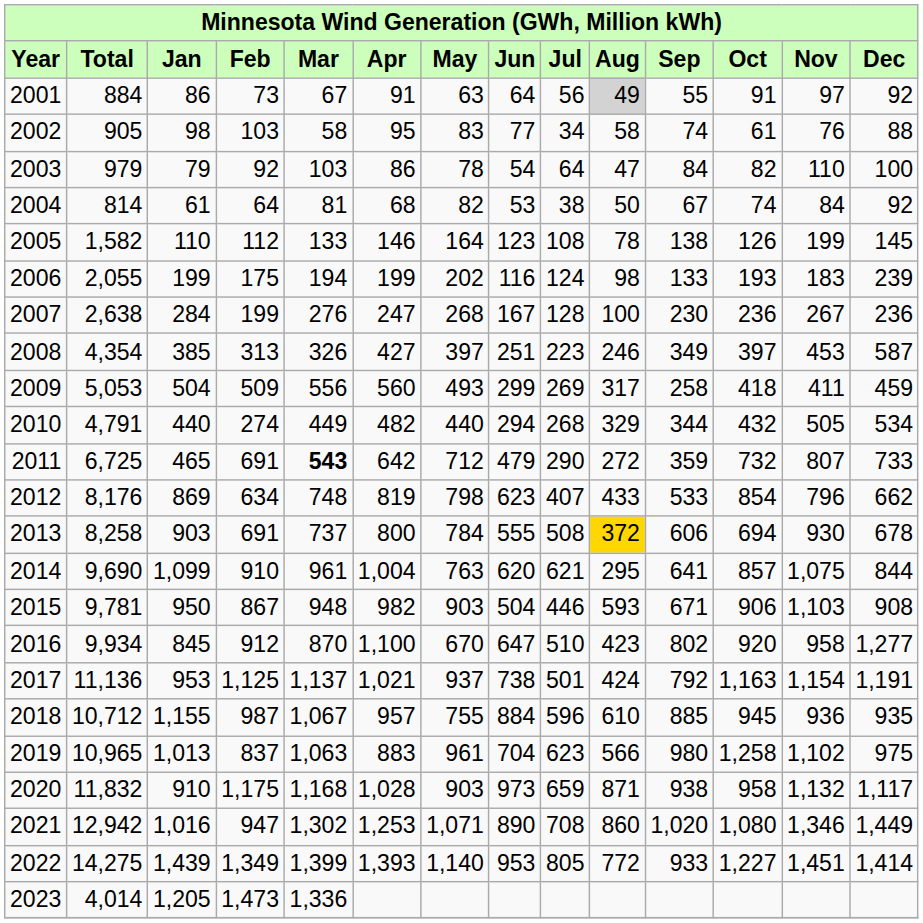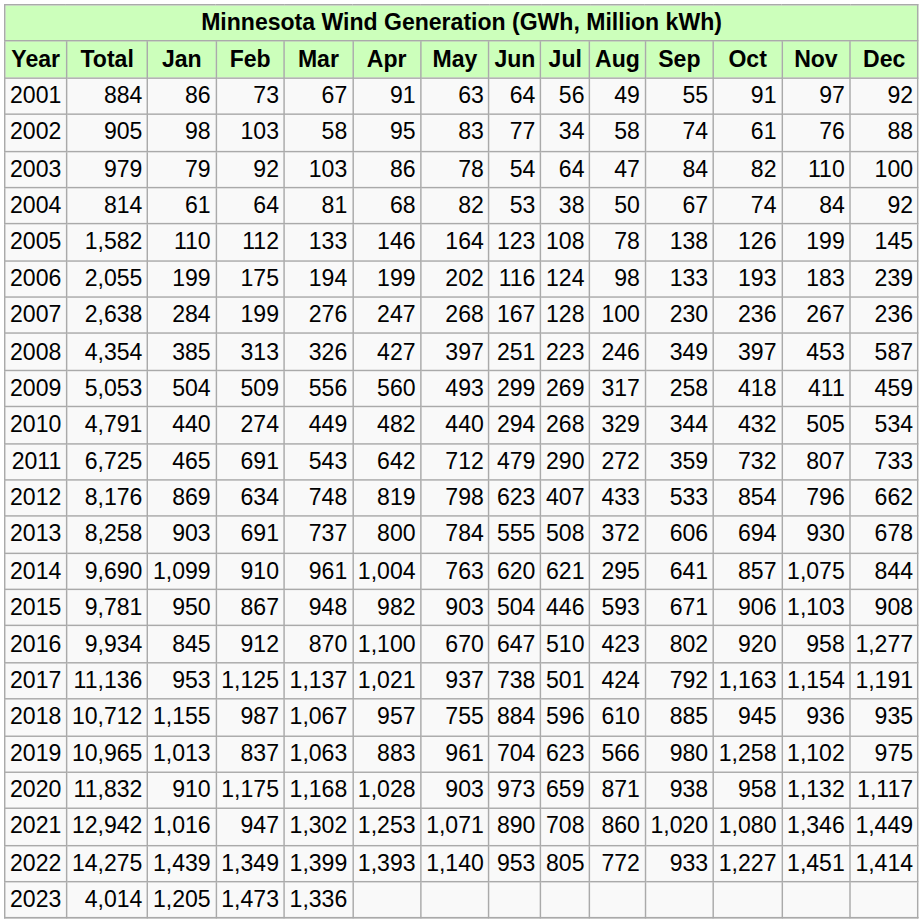2001 | Aug: lightgrey background -> no background
2011 | Mar: bold -> normal
2013 | Aug: gold background -> no background
